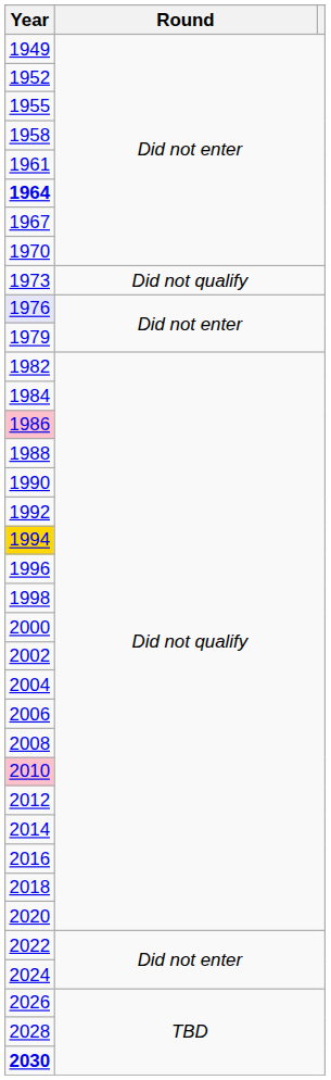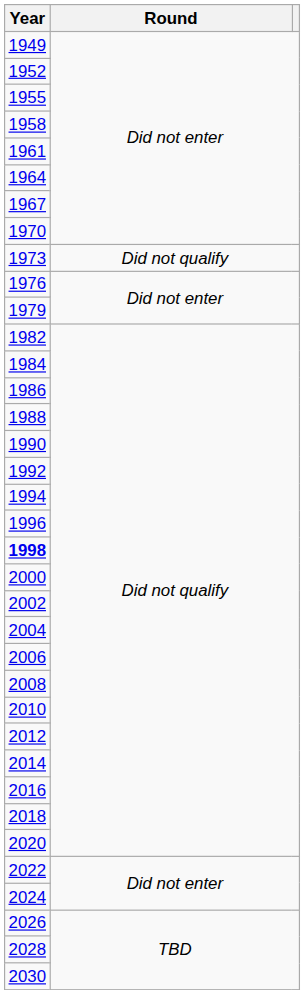1964 | Year: bold -> normal
1976 | Year: lavender background -> no background
1986 | Year: pink background -> no background
1994 | Year: gold background -> no background
1998 | Year: normal -> bold
2010 | Year: pink background -> no background
2030 | Year: bold -> normal
